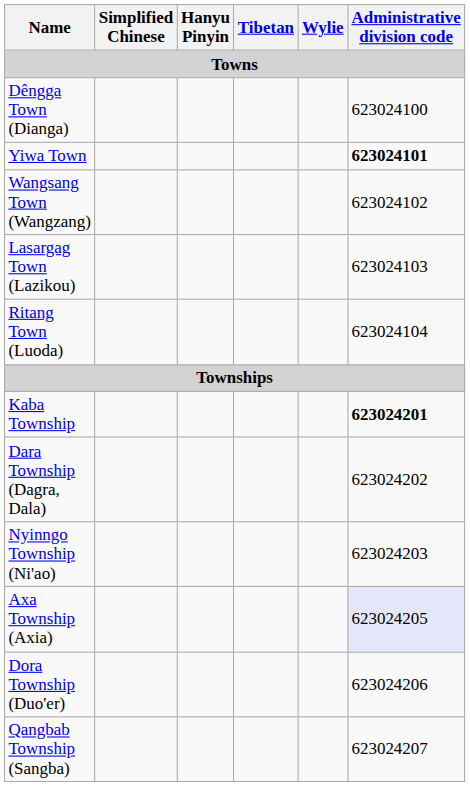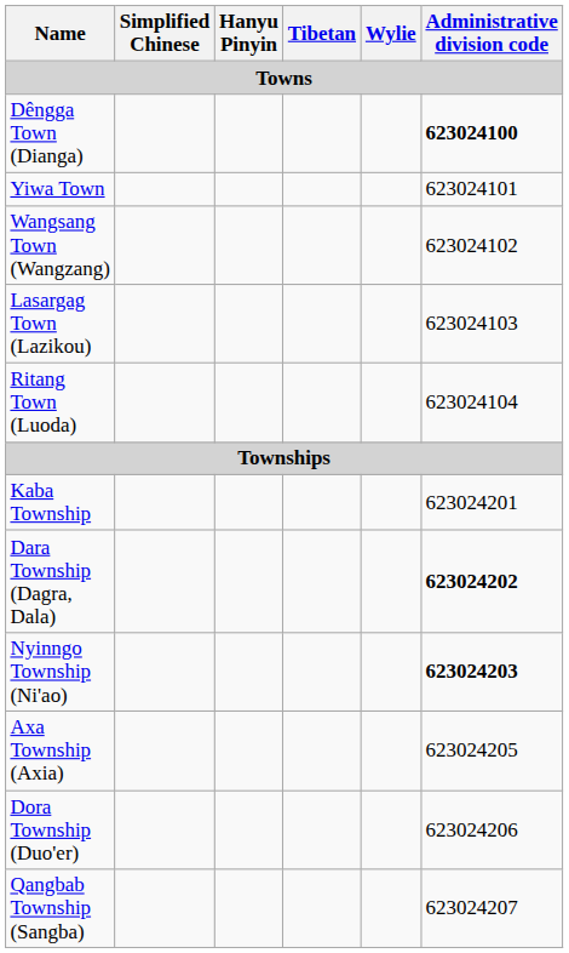Dêngga Town (Dianga) | Administrative division code: normal -> bold
Yiwa Town | Administrative division code: bold -> normal
Kaba Township | Administrative division code: bold -> normal
Dara Township (Dagra, Dala) | Administrative division code: normal -> bold
Nyinngo Township (Ni'ao) | Administrative division code: normal -> bold
Axa Township (Axia) | Administrative division code: lavender background -> no background
